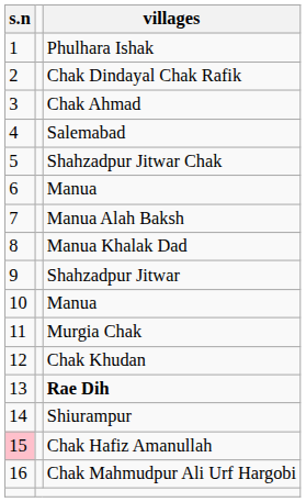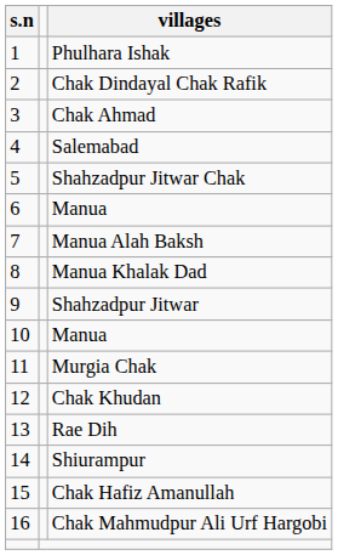Rae Dih | villages: bold -> normal
Chak Hafiz Amanullah | s.n: pink background -> no background
